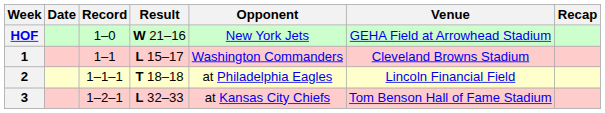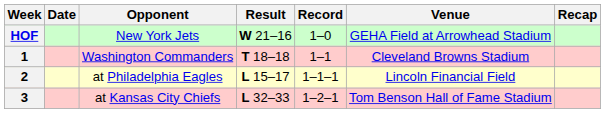columns swapped: Opponent <-> Record
1 | Result: L 15–17 -> T 18–18
2 | Result: T 18–18 -> L 15–17
